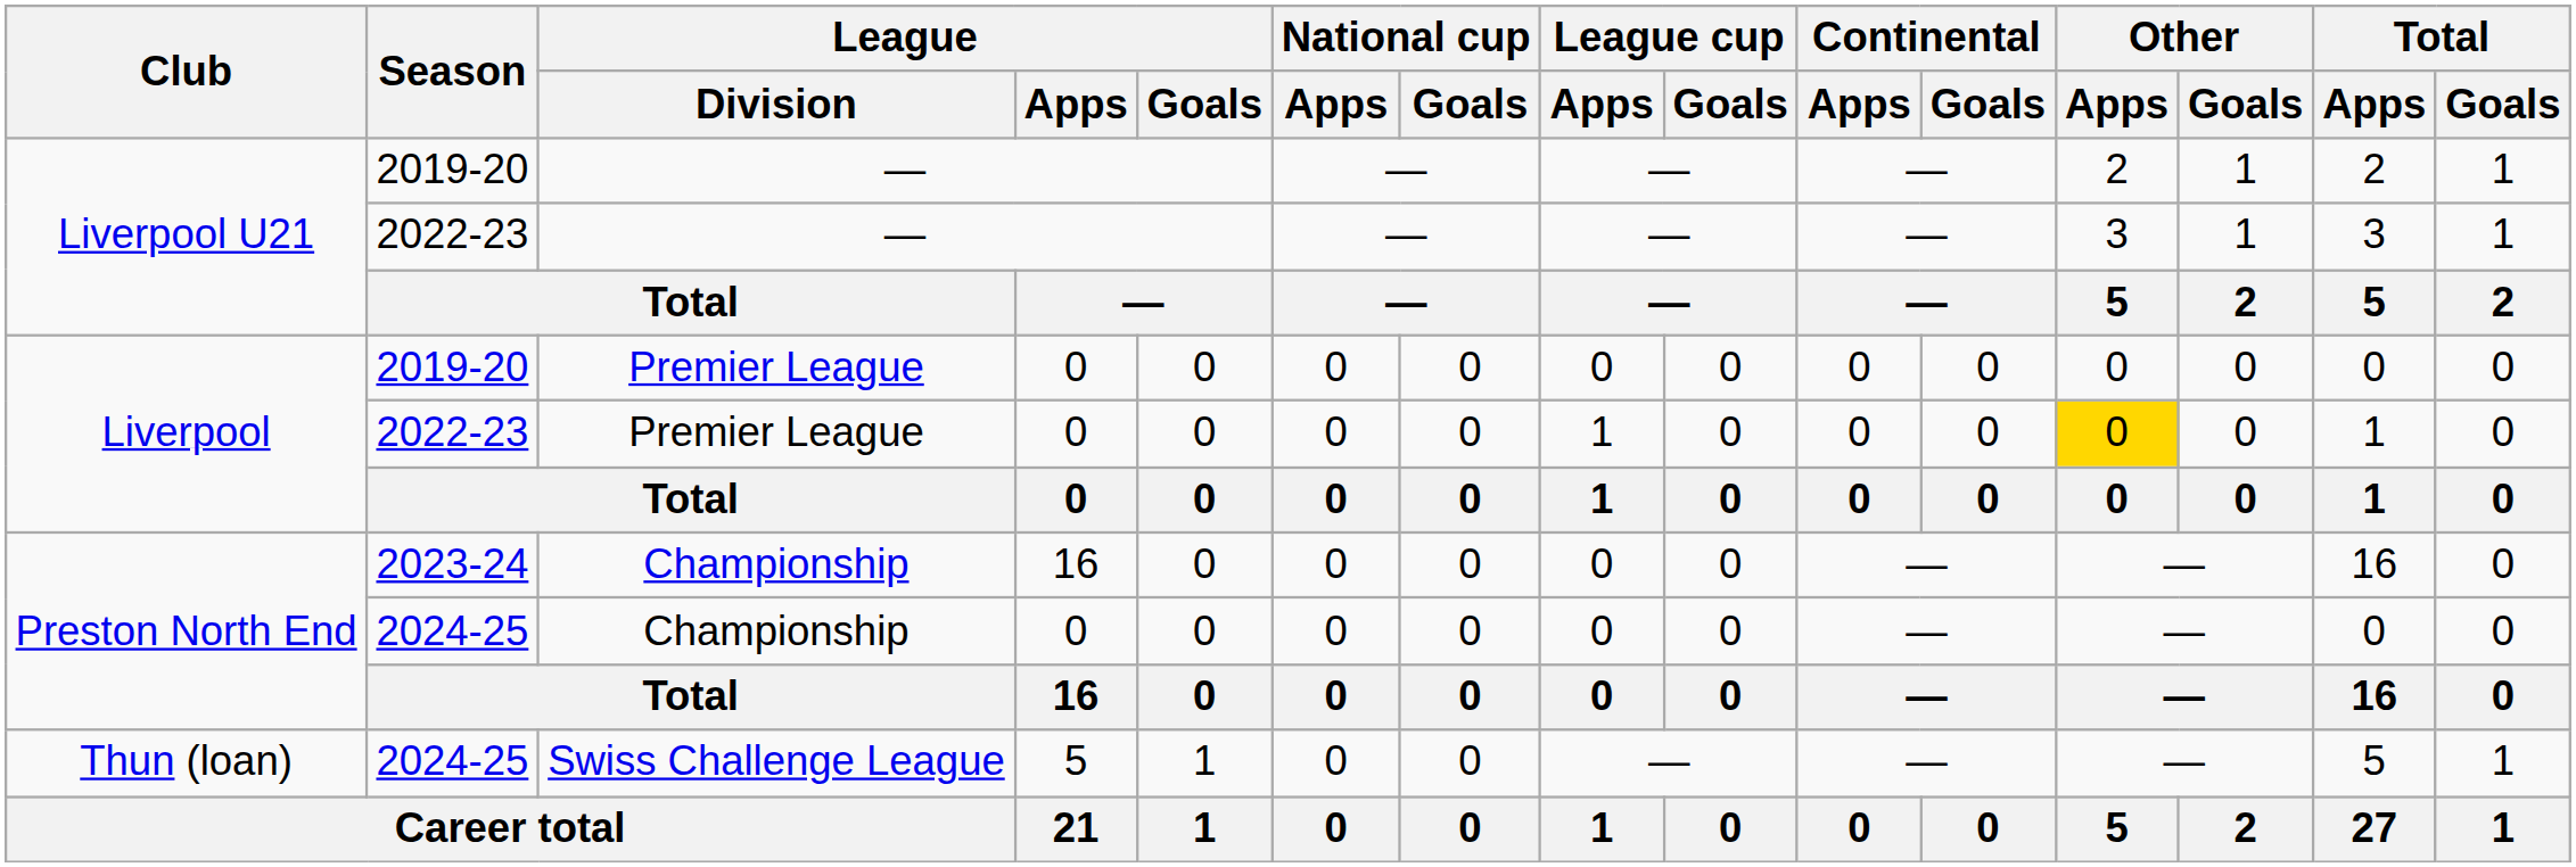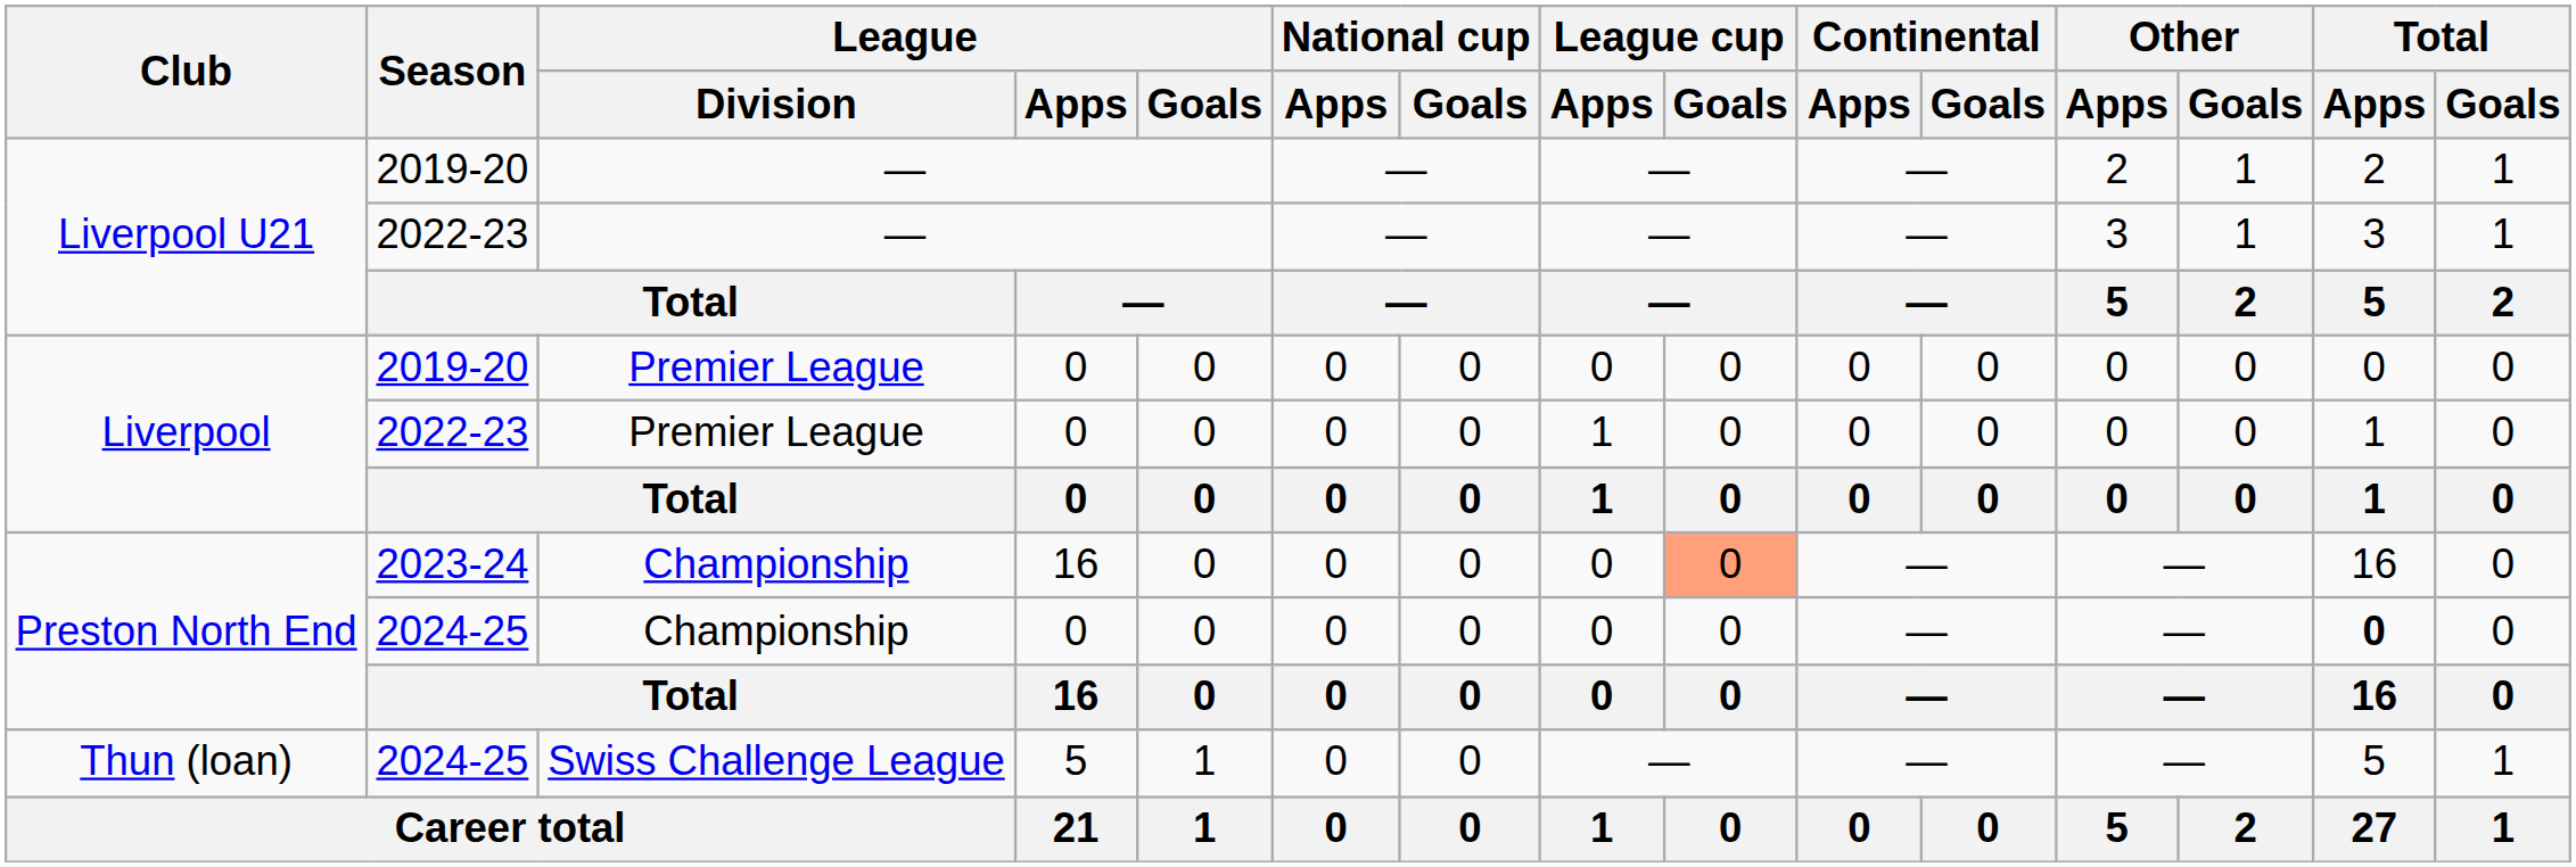Liverpool / 2022-23 | Other / Apps: gold background -> no background
Preston North End / 2023-24 | League cup / Goals: no background -> lightsalmon background
Preston North End / 2024-25 | Total / Apps: normal -> bold
